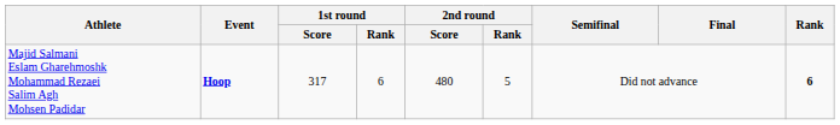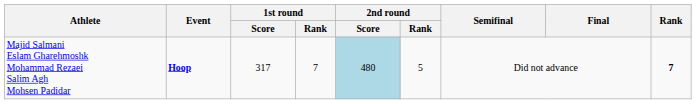row 3 | 1st round / Rank: 6 -> 7
row 3 | 2nd round / Score: no background -> lightblue background
row 3 | Rank: 6 -> 7
